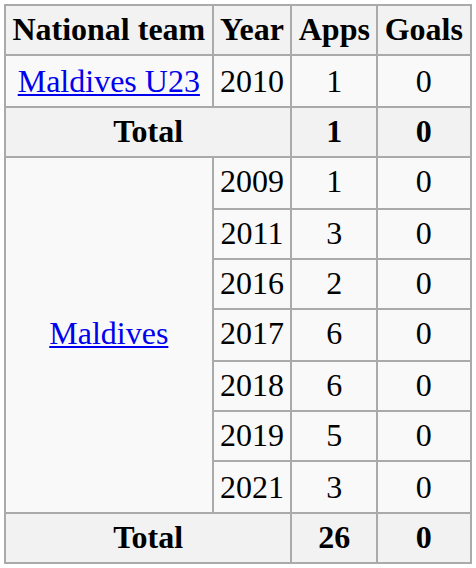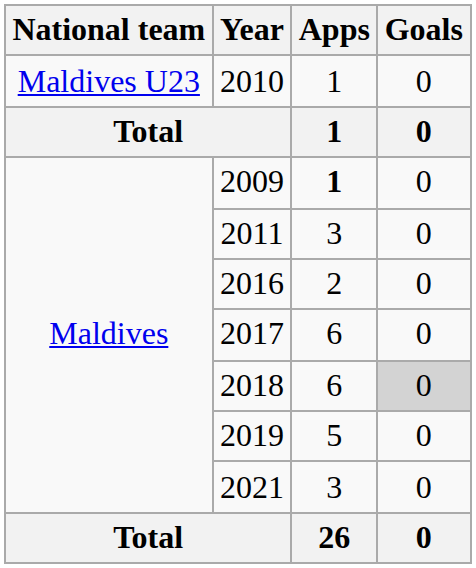2009 | Apps: normal -> bold
2018 | Goals: no background -> lightgrey background
